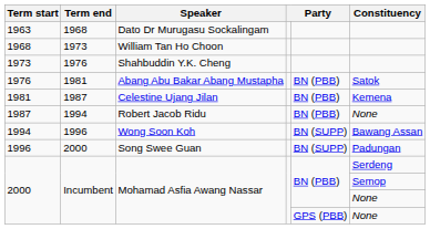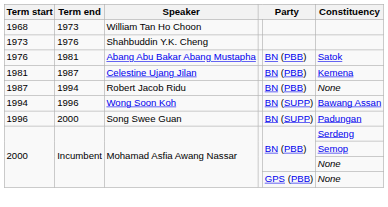- row: 1963 | 1968 | Dato Dr Murugasu Sockalingam
